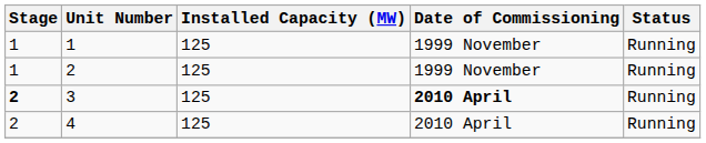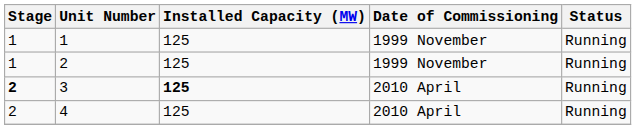3 | Installed Capacity (MW): normal -> bold
3 | Date of Commissioning: bold -> normal
